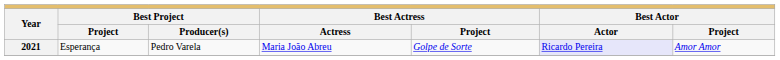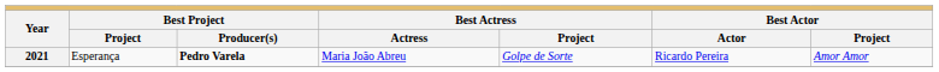2021 | column 3: normal -> bold
2021 | column 6: lavender background -> no background
